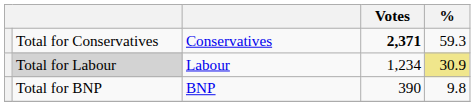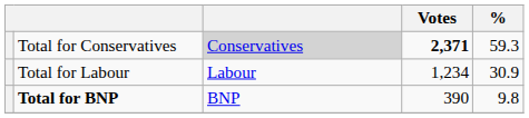row 2 | column 3: no background -> lightgrey background
row 3 | column 2: lightgrey background -> no background
row 3 | %: khaki background -> no background
row 4 | column 2: normal -> bold
